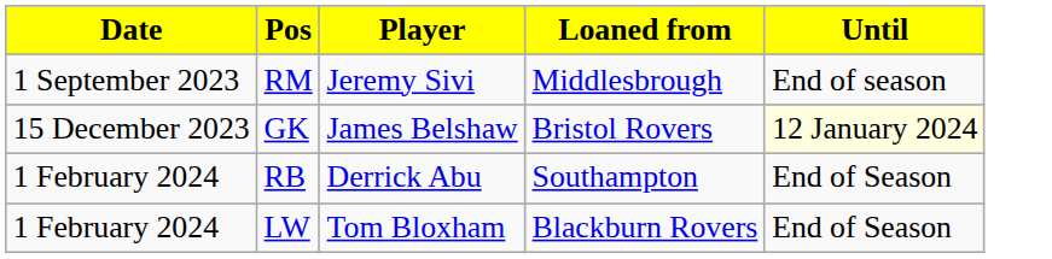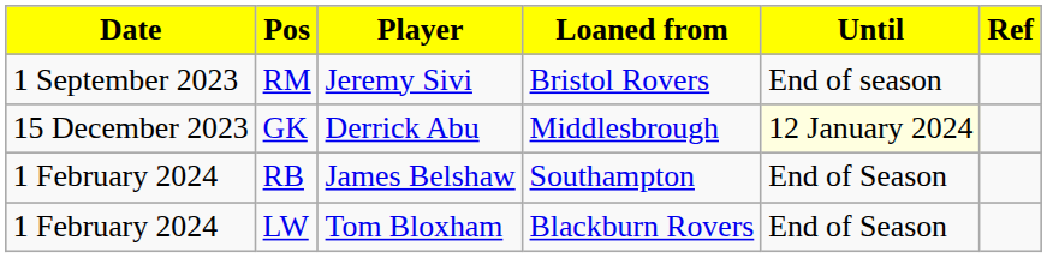+ column: Ref
RM | Loaned from: Middlesbrough -> Bristol Rovers
GK | Player: James Belshaw -> Derrick Abu
GK | Loaned from: Bristol Rovers -> Middlesbrough
RB | Player: Derrick Abu -> James Belshaw
